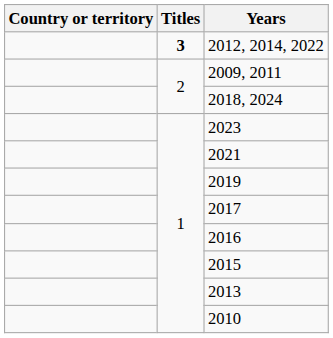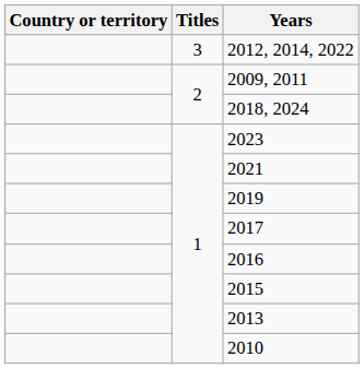2012, 2014, 2022 | Titles: bold -> normal
